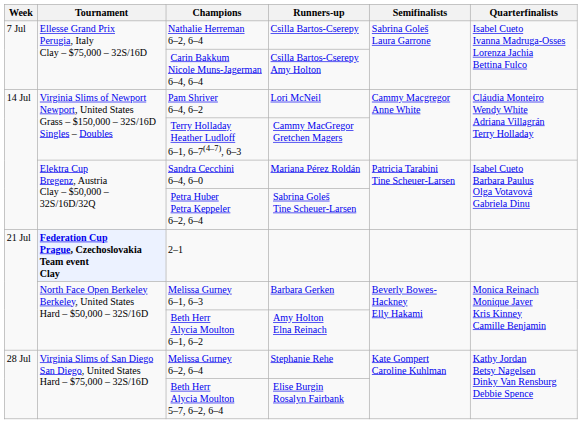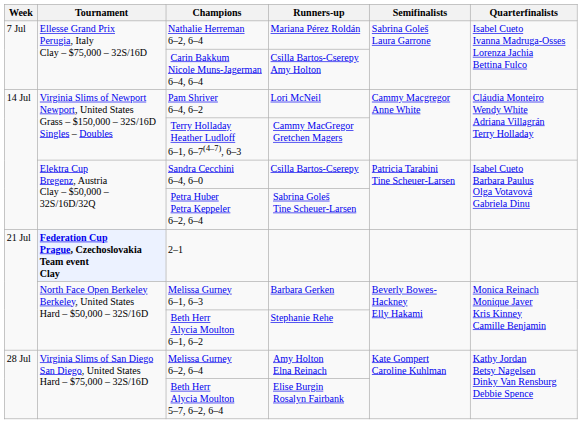Nathalie Herreman 6–2, 6–4 | Runners-up: Csilla Bartos-Cserepy -> Mariana Pérez Roldán
Sandra Cecchini 6–4, 6–0 | Runners-up: Mariana Pérez Roldán -> Csilla Bartos-Cserepy
Beth Herr Alycia Moulton 6–1, 6–2 | Runners-up: Amy Holton Elna Reinach -> Stephanie Rehe
Melissa Gurney 6–2, 6–4 | Runners-up: Stephanie Rehe -> Amy Holton Elna Reinach
